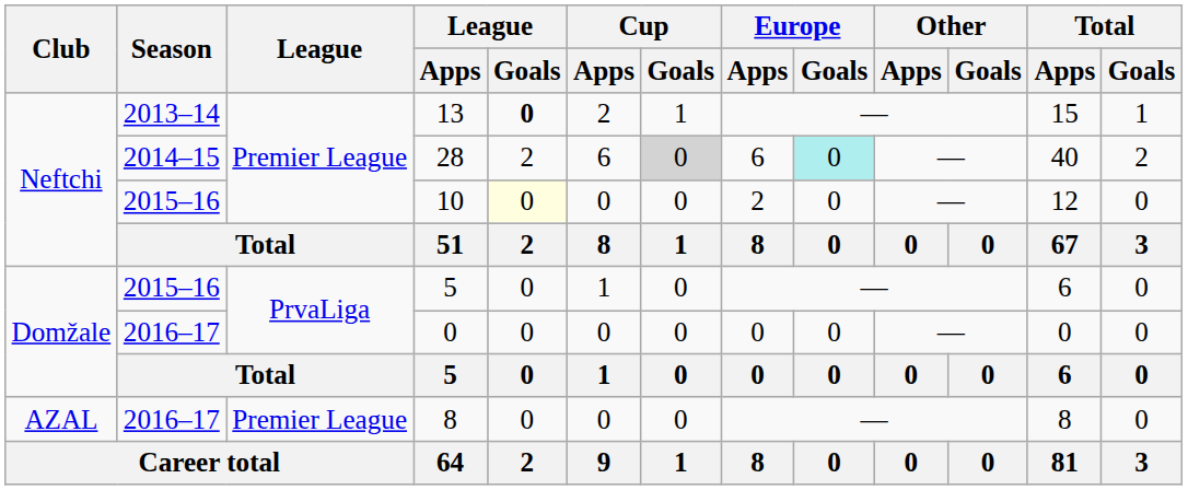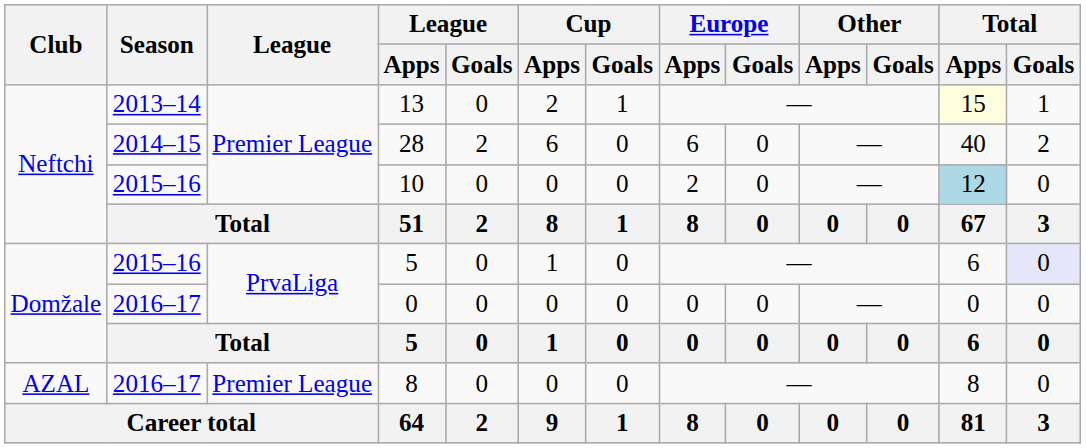13 | League / Goals: bold -> normal
13 | Total / Apps: no background -> lightyellow background
28 | Cup / Goals: lightgrey background -> no background
28 | Europe / Goals: paleturquoise background -> no background
10 | League / Goals: lightyellow background -> no background
10 | Total / Apps: no background -> lightblue background
2015–16 / 5 | Total / Goals: no background -> lavender background
